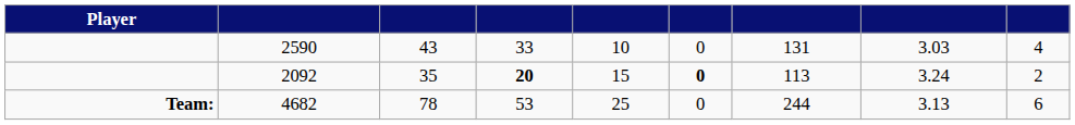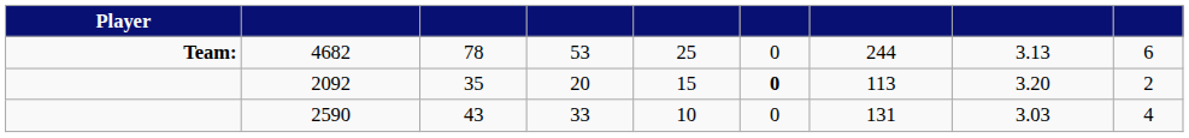rows swapped: 2590 <-> 4682
2092 | column 4: bold -> normal
2092 | column 8: 3.24 -> 3.20
